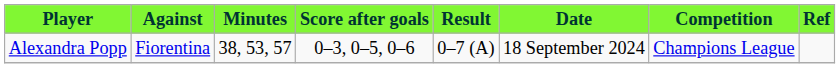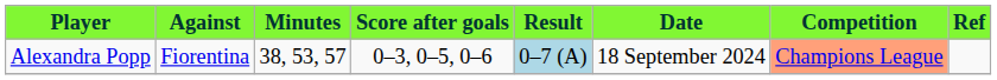Alexandra Popp | Result: no background -> lightblue background
Alexandra Popp | Competition: no background -> lightsalmon background
